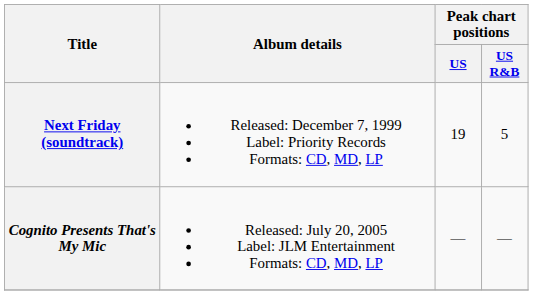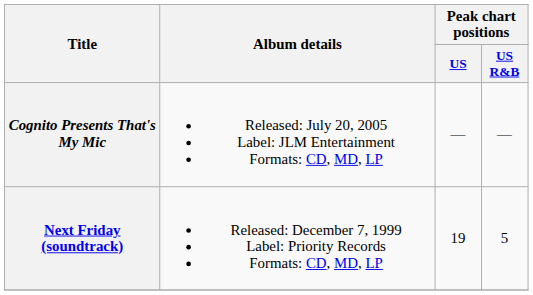rows swapped: Next Friday (soundtrack) <-> Cognito Presents That's My Mic
